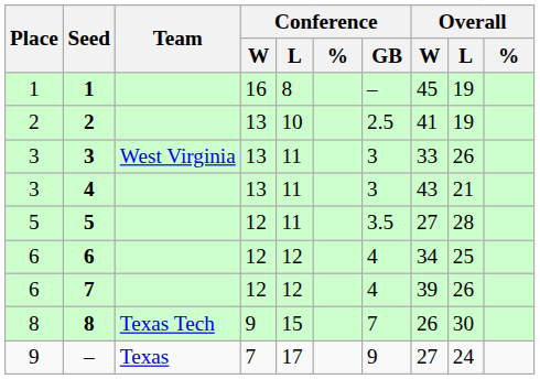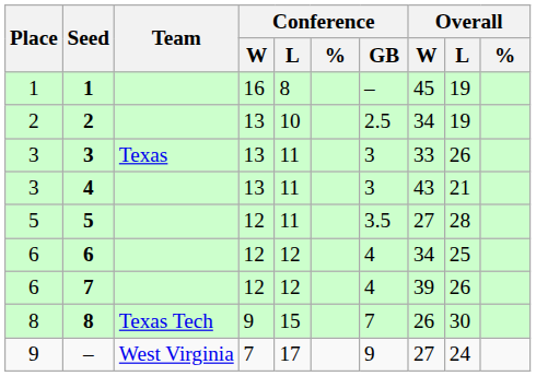row 4 | Overall / W: 41 -> 34
row 5 | Team: West Virginia -> Texas
row 11 | Team: Texas -> West Virginia
